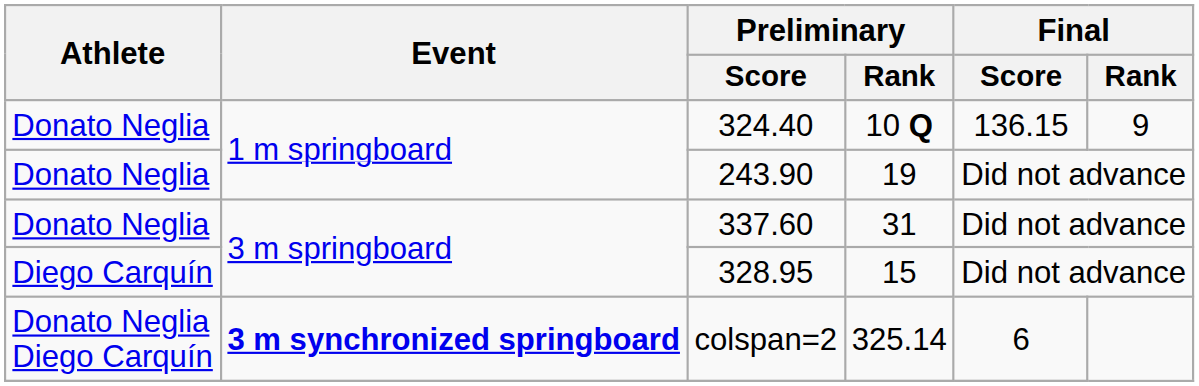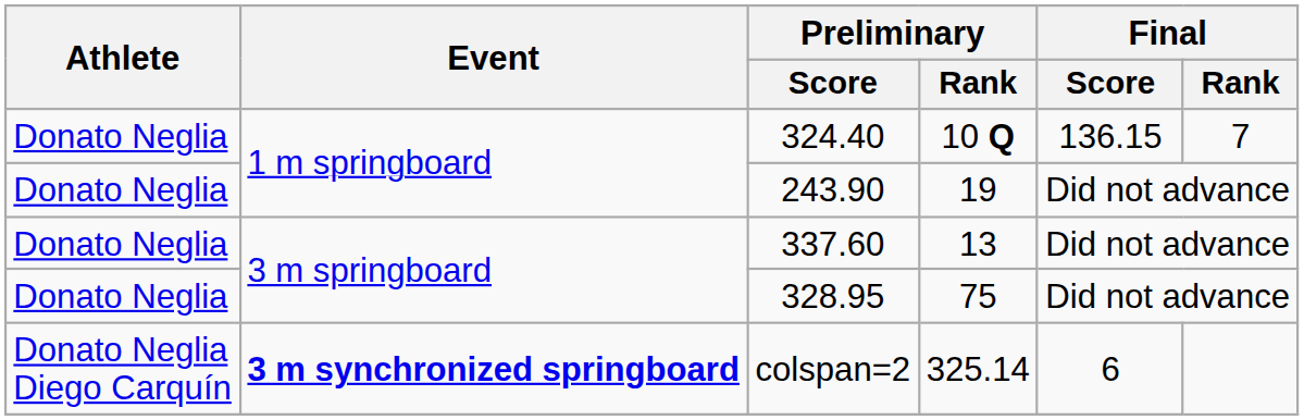324.40 | Final / Rank: 9 -> 7
337.60 | Preliminary / Rank: 31 -> 13
328.95 | Athlete: Diego Carquín -> Donato Neglia
328.95 | Preliminary / Rank: 15 -> 75
